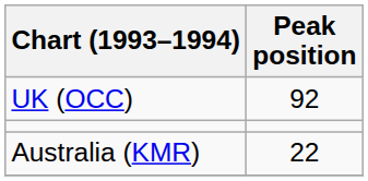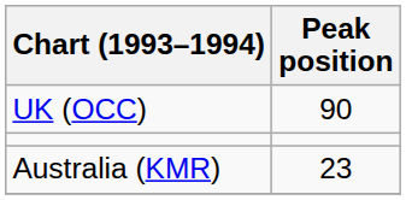row 2 | Peak position: 92 -> 90
row 4 | Peak position: 22 -> 23
